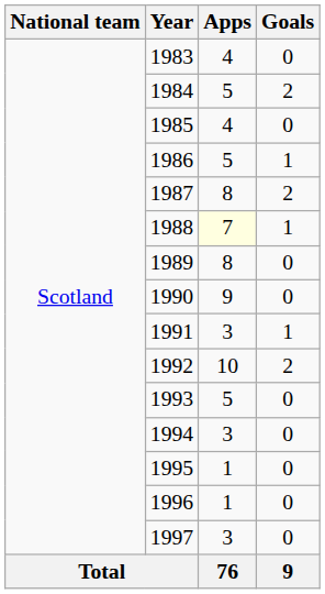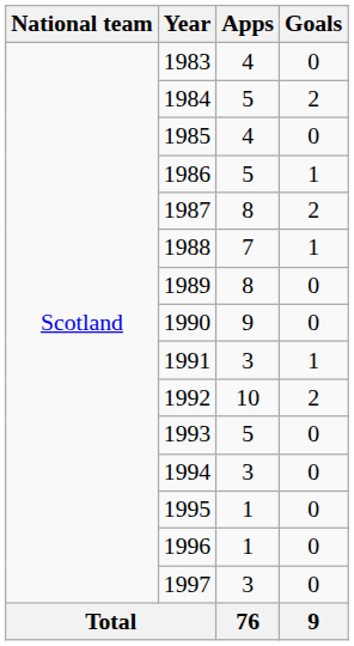1988 | Apps: lightyellow background -> no background
